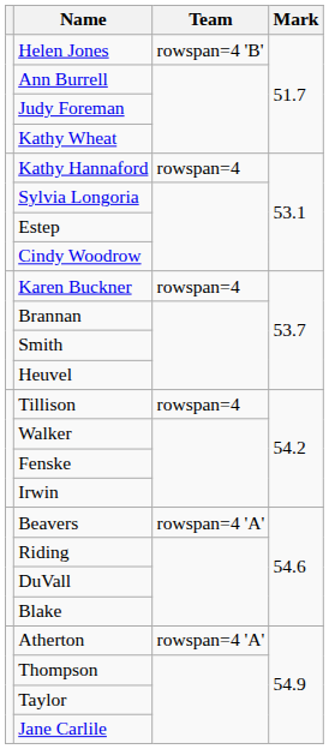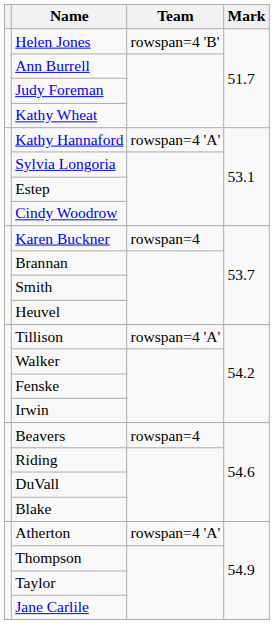Kathy Hannaford | Team: rowspan=4 -> rowspan=4 'A'
Tillison | Team: rowspan=4 -> rowspan=4 'A'
Beavers | Team: rowspan=4 'A' -> rowspan=4
